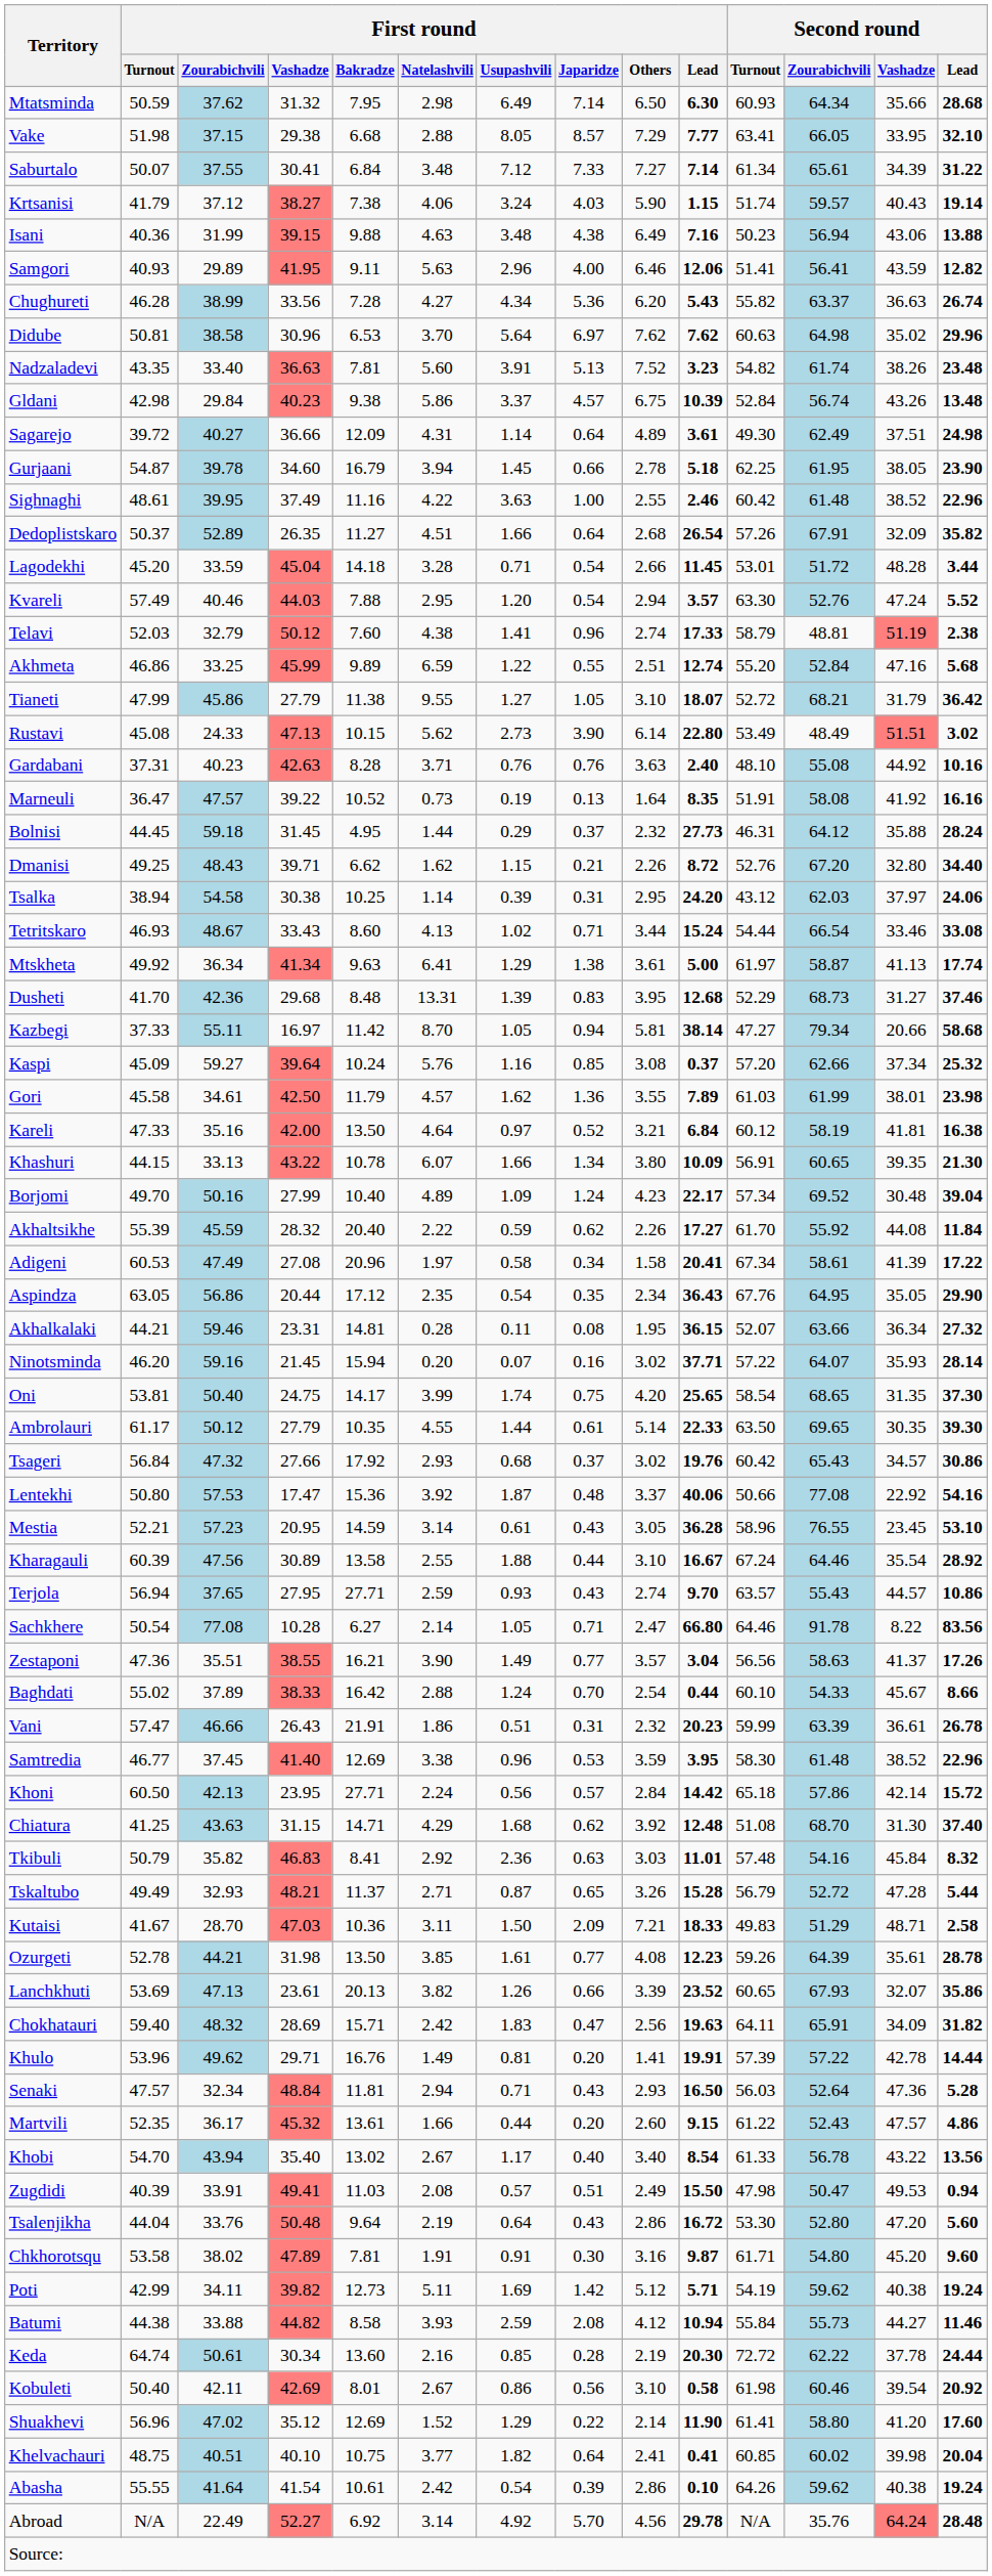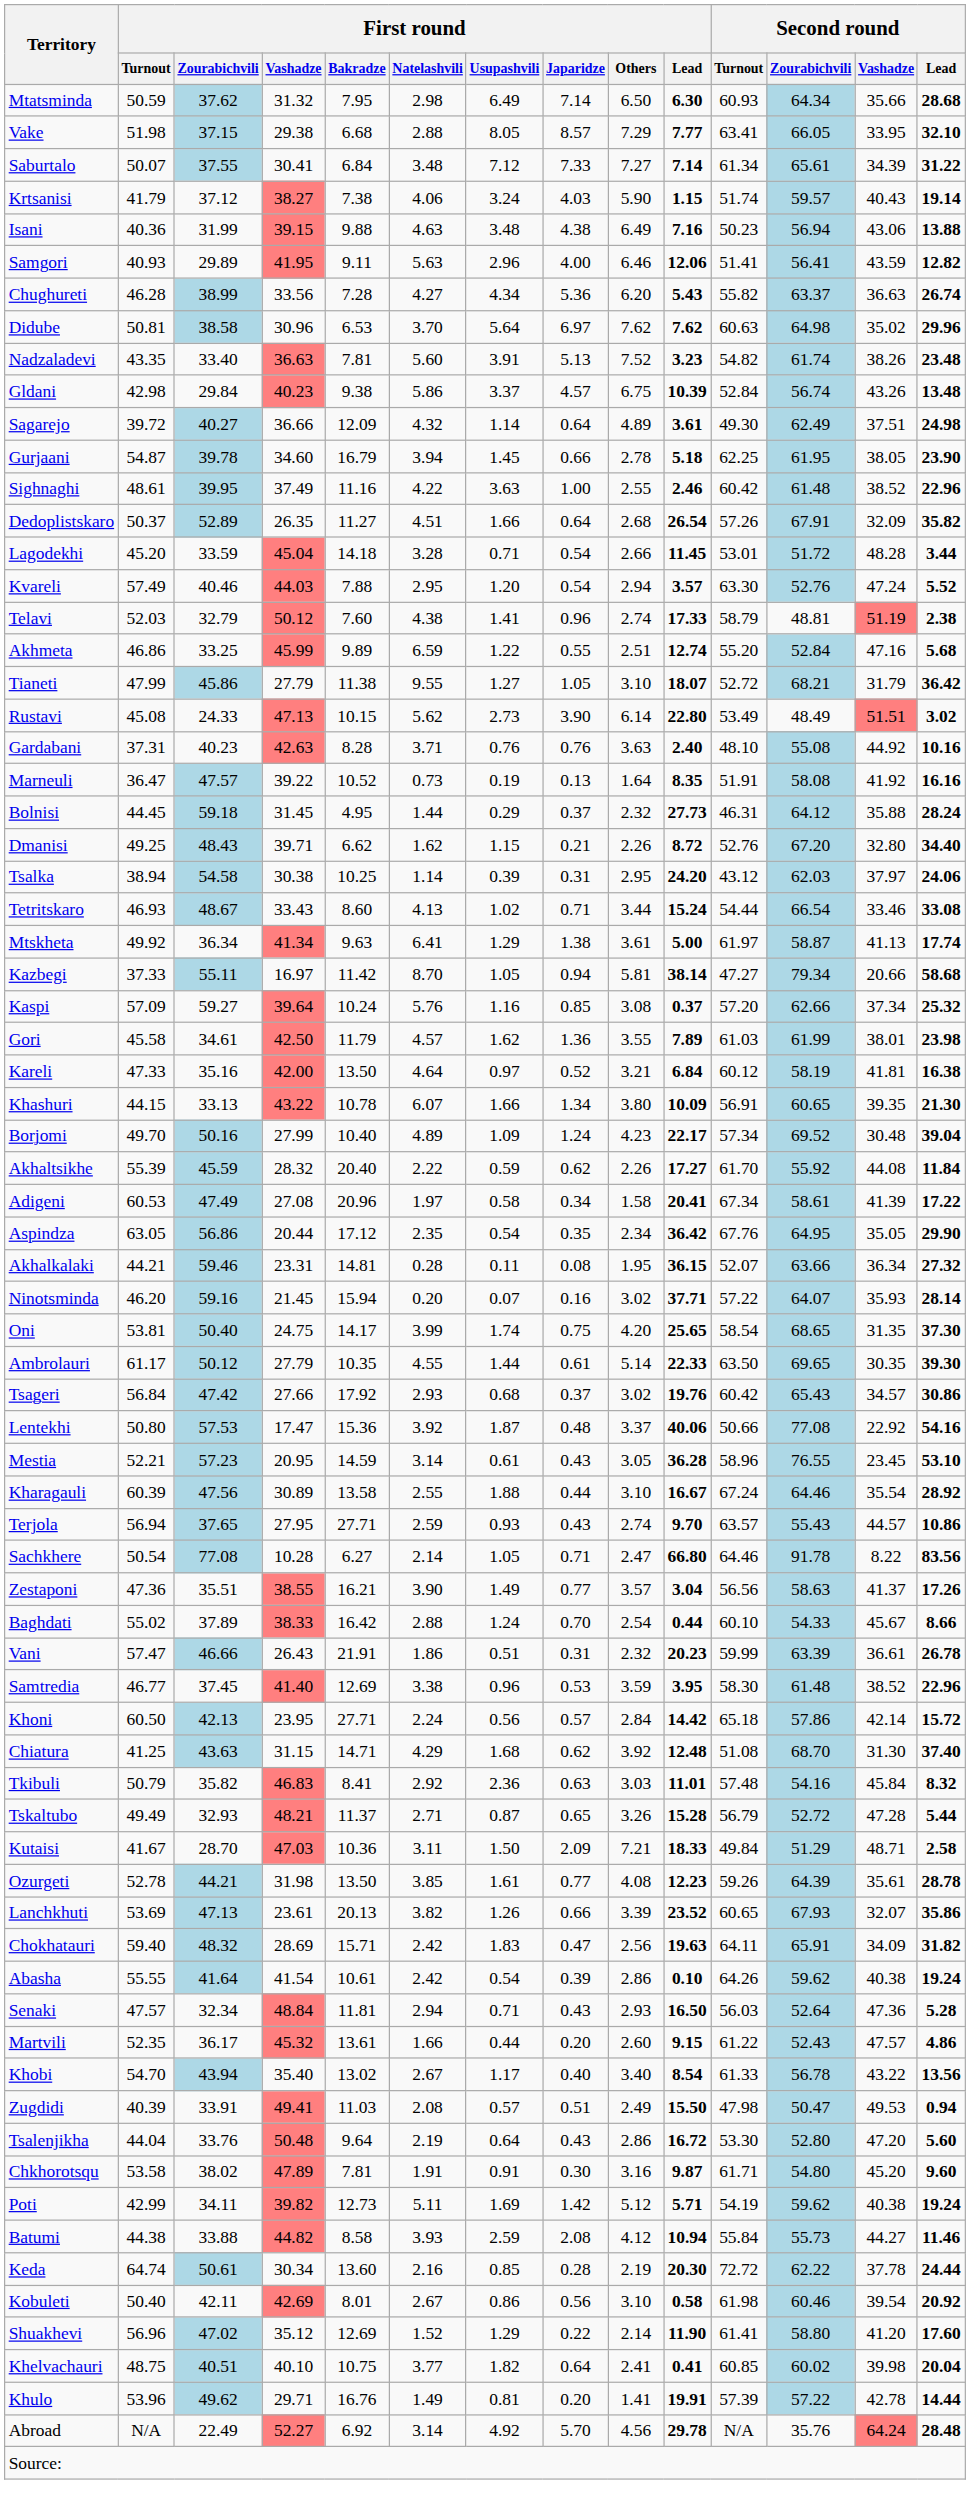Sagarejo | First round / Natelashvili: 4.31 -> 4.32
- row: Dusheti | 41.70 | 42.36 | 29.68 | 8.48 | 13.31 | 1.39 | 0.83 | 3.95 | 12.68 | 52.29 | 68.73 | 31.27 | 37.46
Kaspi | First round / Turnout: 45.09 -> 57.09
Aspindza | First round / Lead: 36.43 -> 36.42
Tsageri | First round / Zourabichvili: 47.32 -> 47.42
Kutaisi | Second round / Turnout: 49.83 -> 49.84
rows swapped: Abasha <-> Khulo
